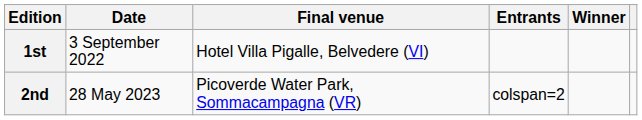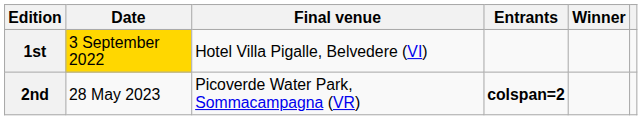1st | Date: no background -> gold background
2nd | Entrants: normal -> bold
